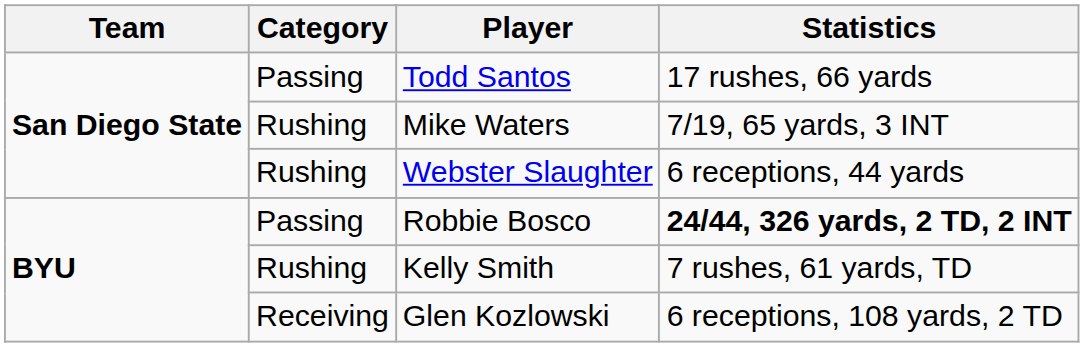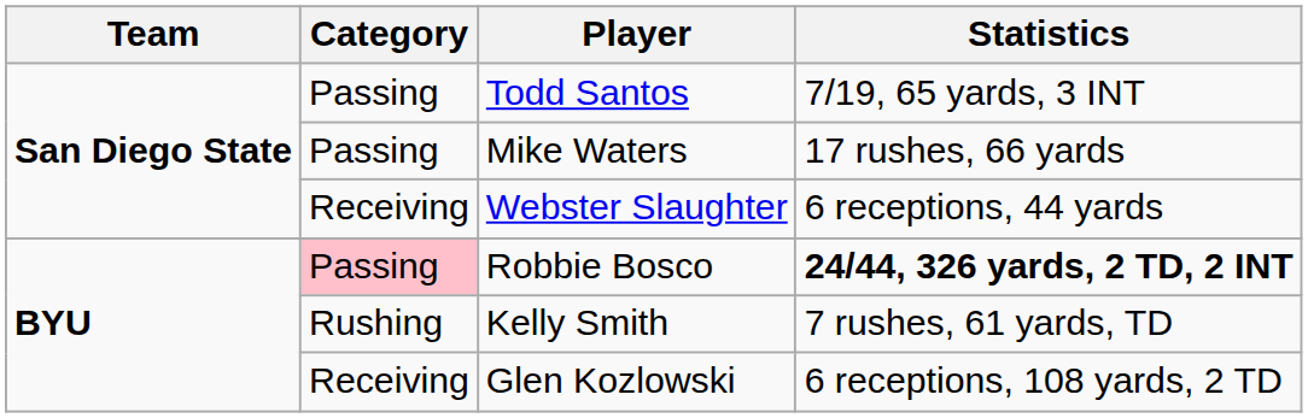Todd Santos | Statistics: 17 rushes, 66 yards -> 7/19, 65 yards, 3 INT
Mike Waters | Category: Rushing -> Passing
Mike Waters | Statistics: 7/19, 65 yards, 3 INT -> 17 rushes, 66 yards
Webster Slaughter | Category: Rushing -> Receiving
Robbie Bosco | Category: no background -> pink background
